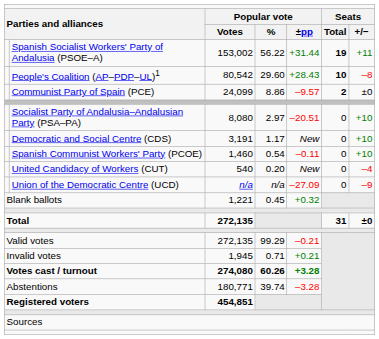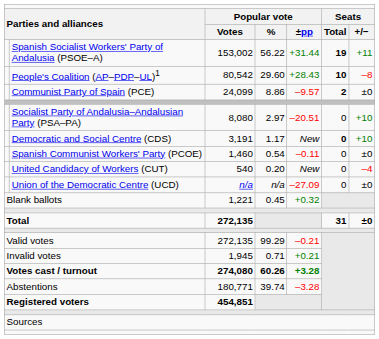Democratic and Social Centre (CDS) | column 6: normal -> bold
Spanish Communist Workers' Party (PCOE) | column 7: +10 -> ±0
Union of the Democratic Centre (UCD) | column 7: –9 -> ±0
